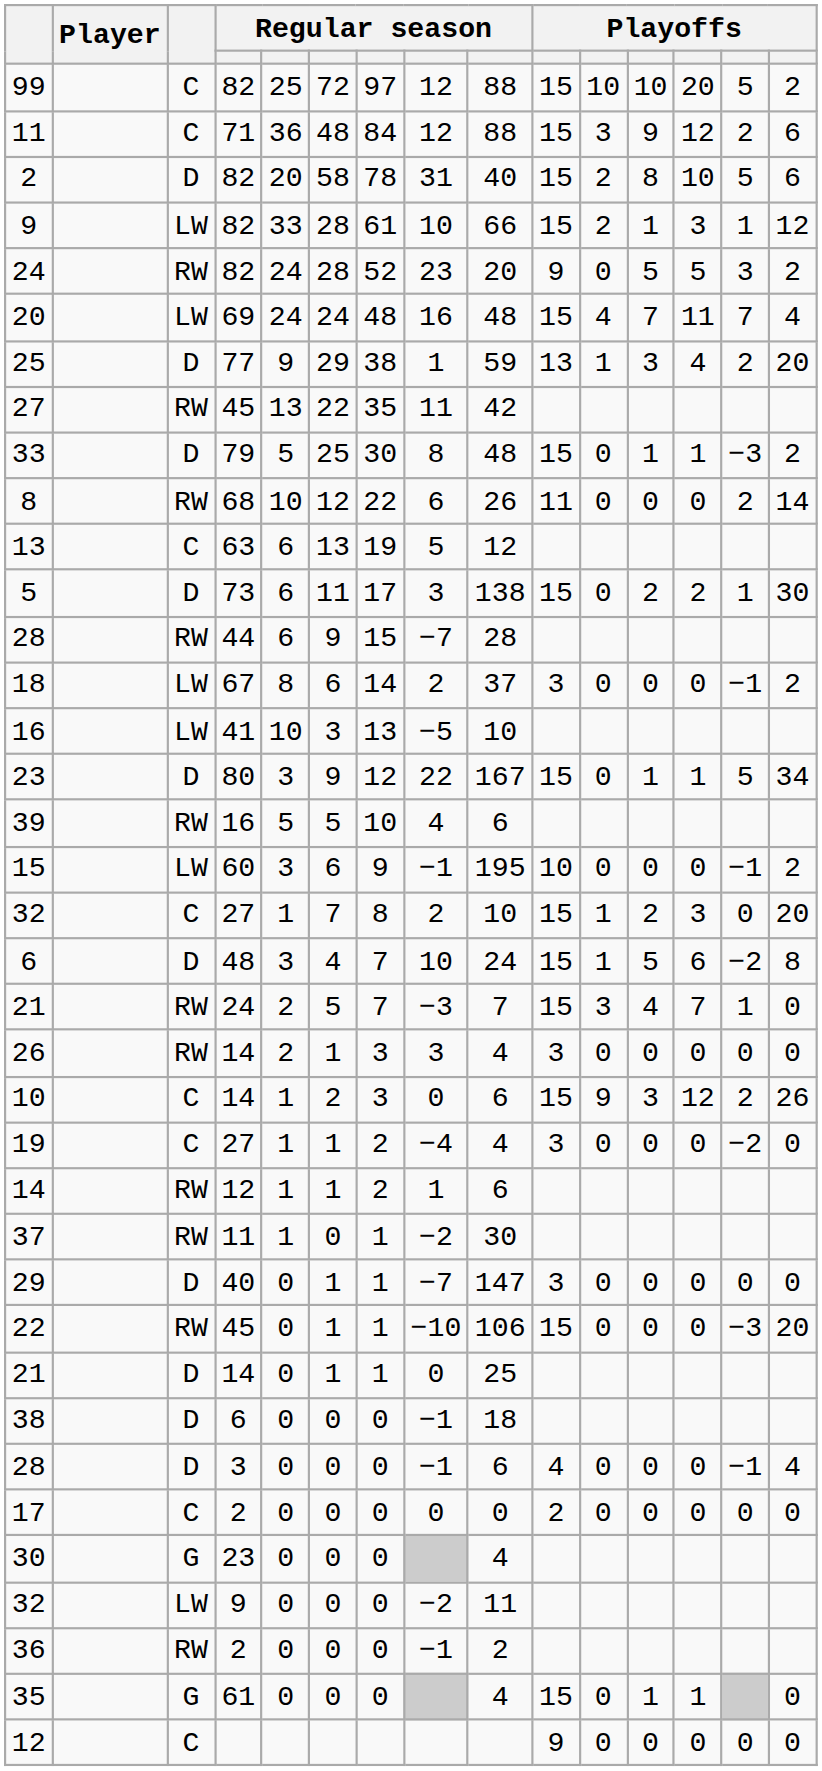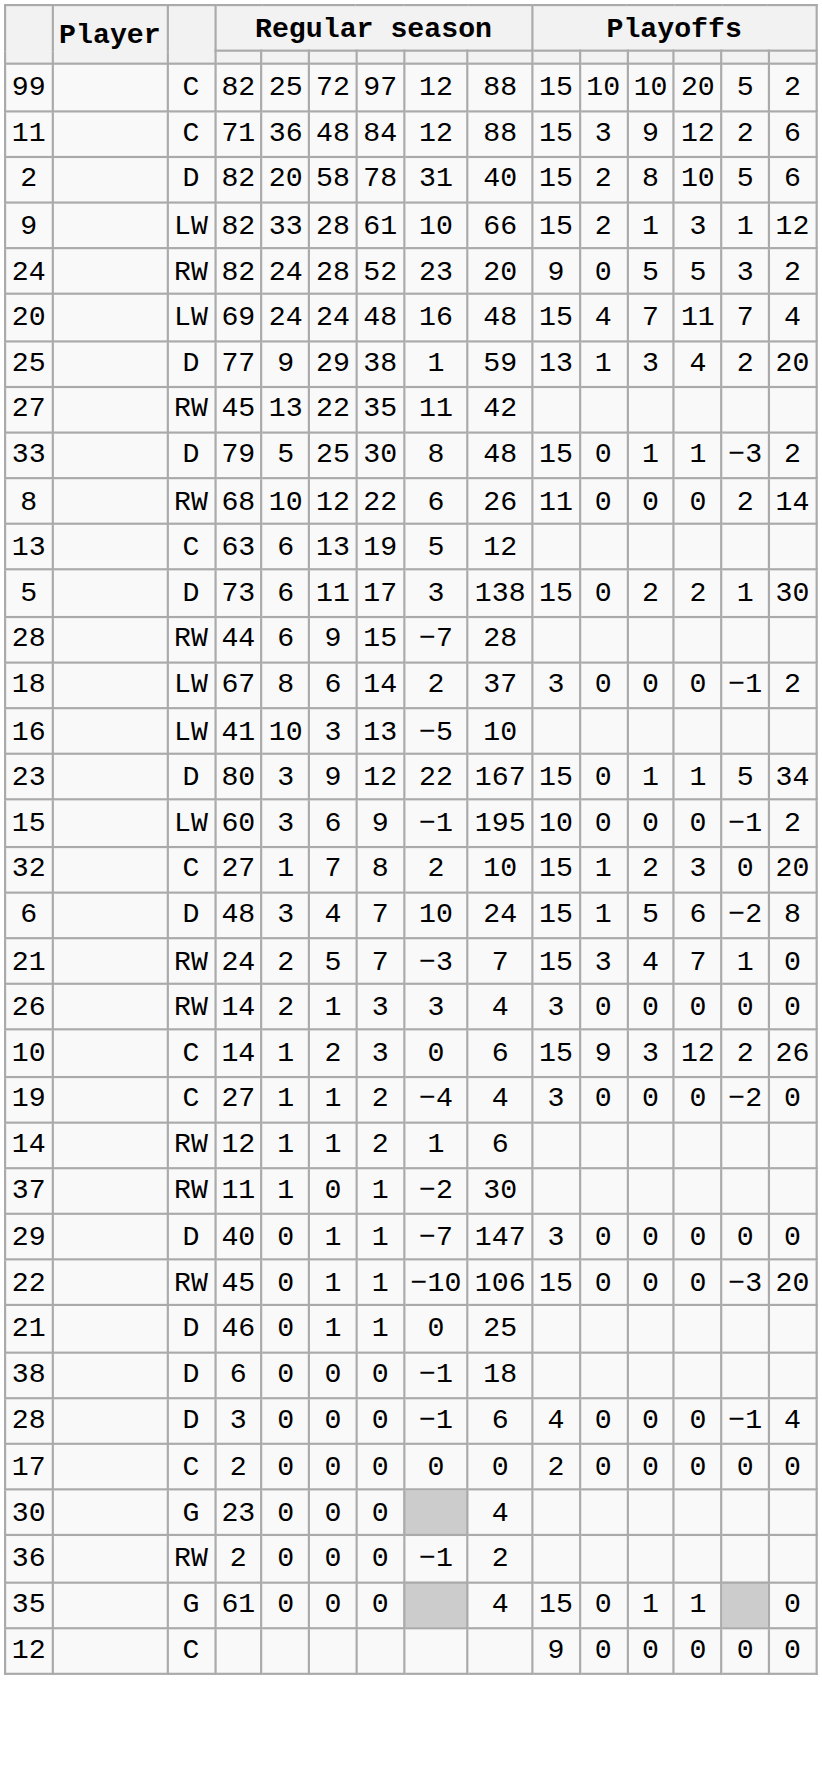- row: 39 | RW | 16 | 5 | 5 | 10 | 4 | 6
21 / D | column 4: 14 -> 46
- row: 32 | LW | 9 | 0 | 0 | 0 | −2 | 11
